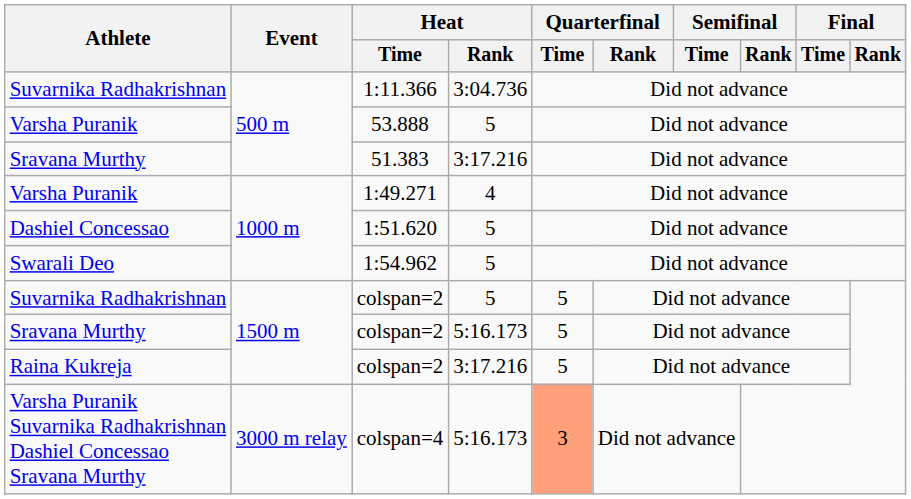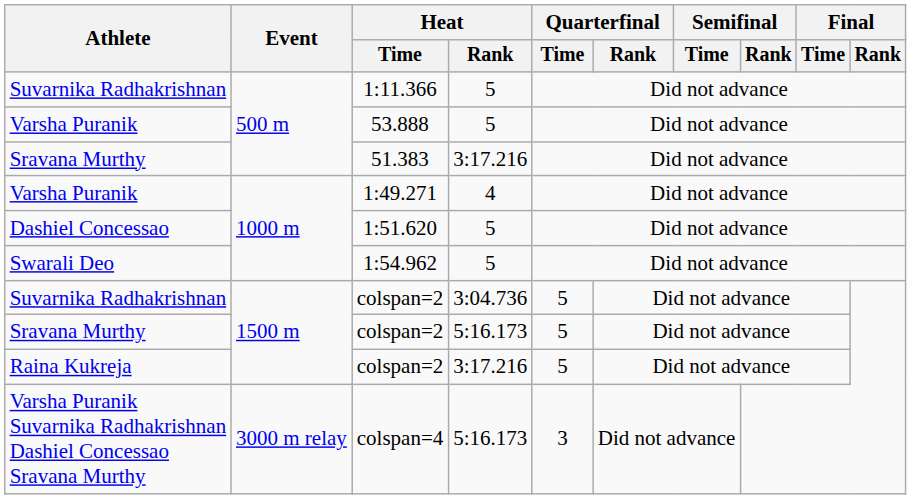1:11.366 | Heat / Rank: 3:04.736 -> 5
Suvarnika Radhakrishnan / colspan=2 | Heat / Rank: 5 -> 3:04.736
colspan=4 | Quarterfinal / Time: lightsalmon background -> no background
